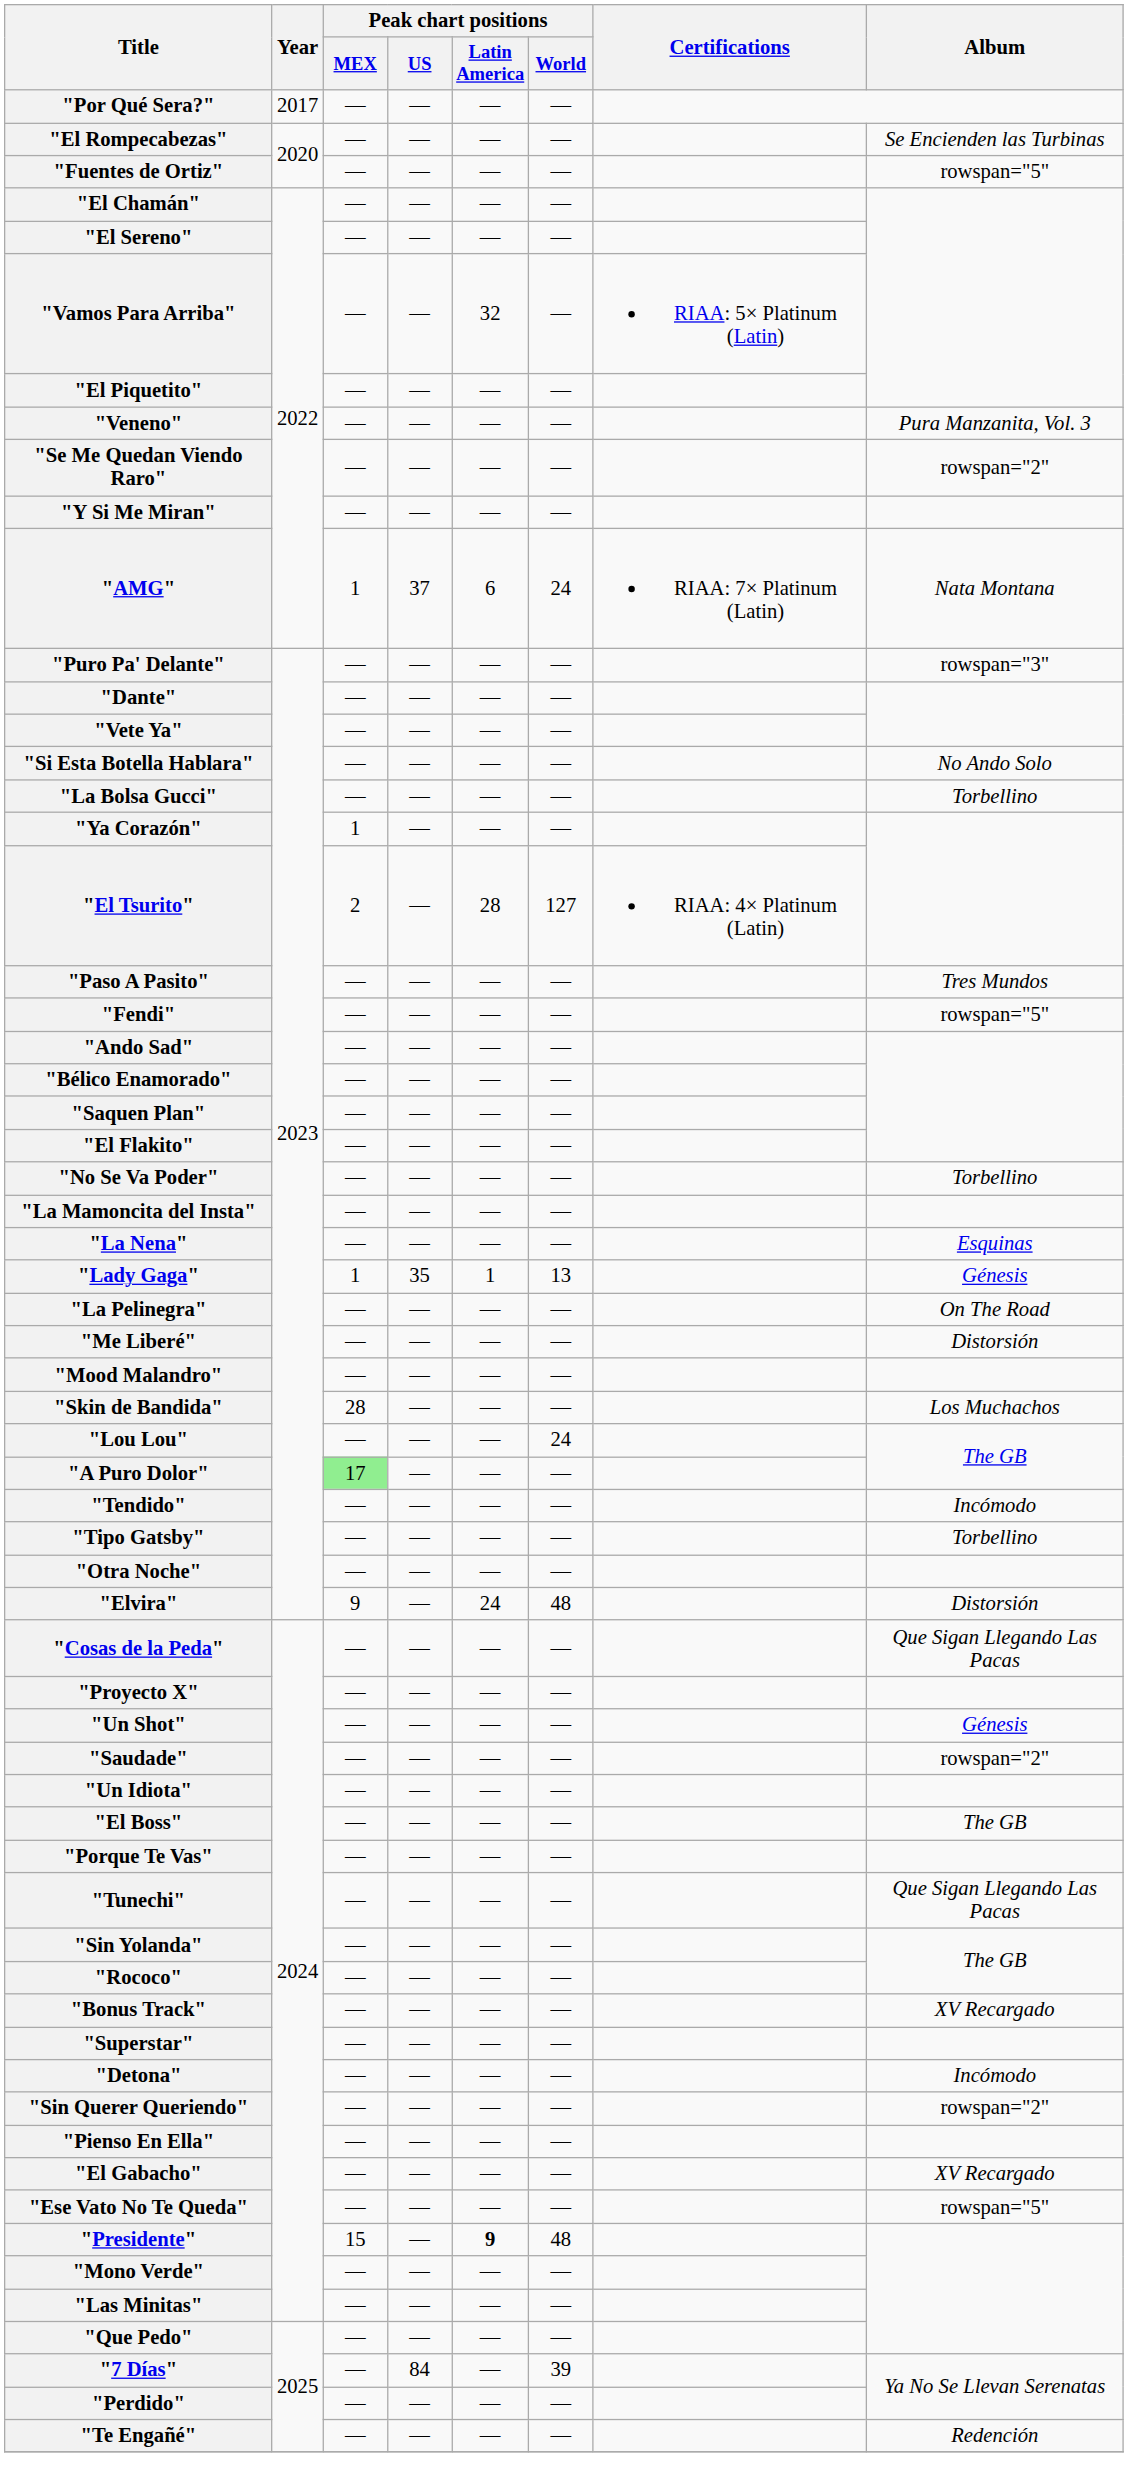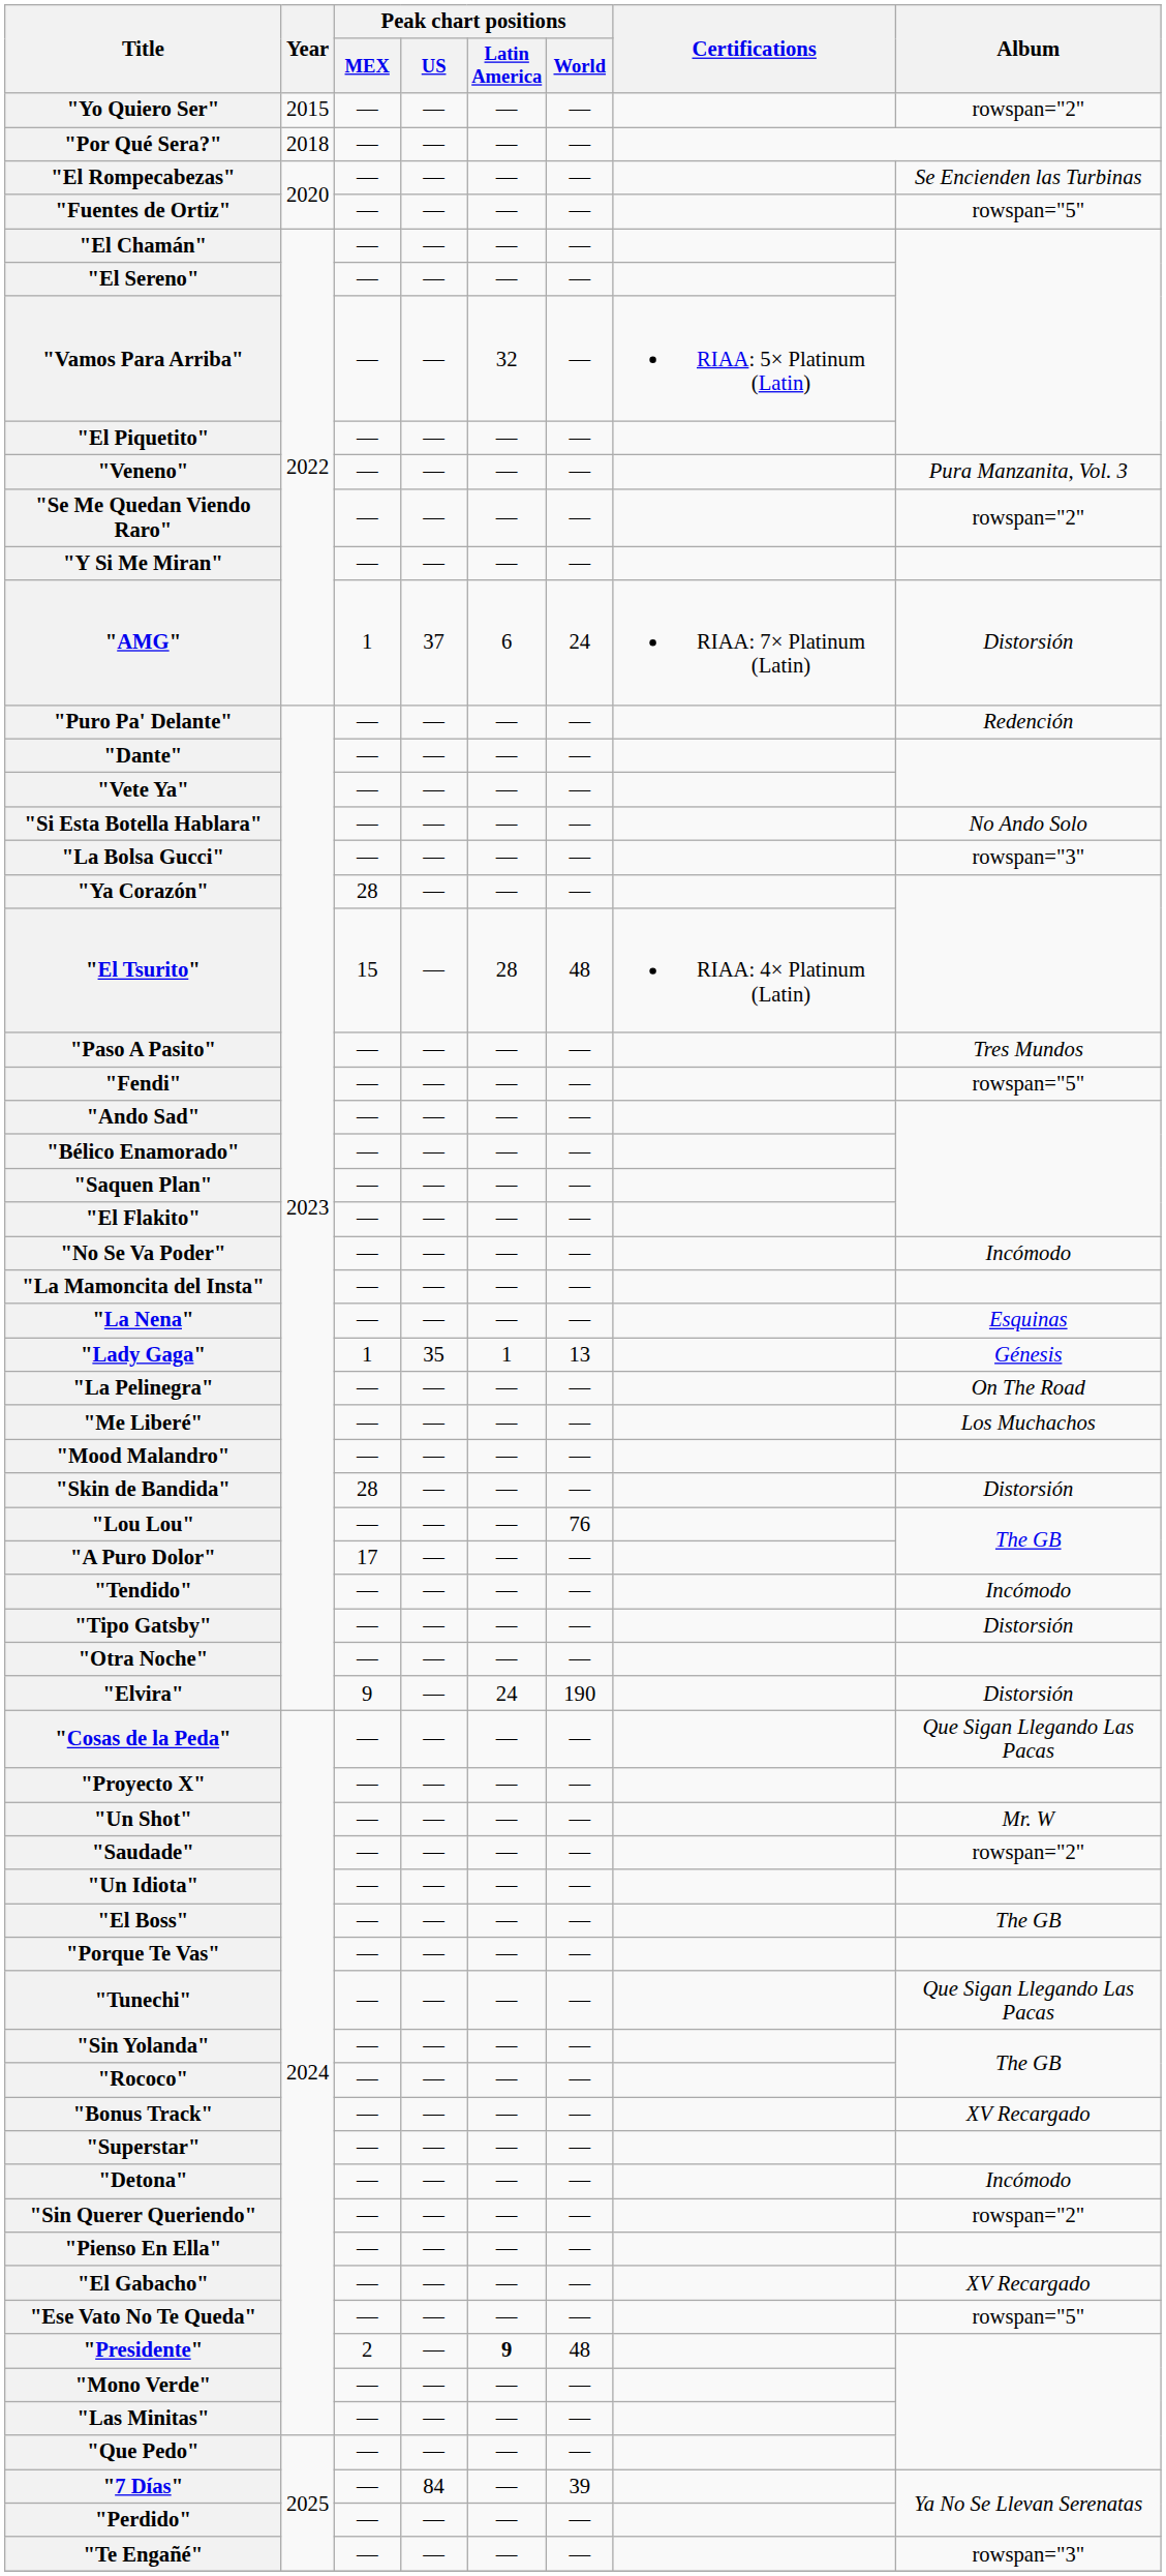+ row: "Yo Quiero Ser" | 2015 | — | — | — | — | rowspan="2"
"Por Qué Sera?" | Year: 2017 -> 2018
"AMG" | Album: Nata Montana -> Distorsión
"Puro Pa' Delante" | Album: rowspan="3" -> Redención
"La Bolsa Gucci" | Album: Torbellino -> rowspan="3"
"Ya Corazón" | Peak chart positions / MEX: 1 -> 28
"El Tsurito" | Peak chart positions / MEX: 2 -> 15
"El Tsurito" | Peak chart positions / World: 127 -> 48
"No Se Va Poder" | Album: Torbellino -> Incómodo
"Me Liberé" | Album: Distorsión -> Los Muchachos
"Skin de Bandida" | Album: Los Muchachos -> Distorsión
"Lou Lou" | Peak chart positions / World: 24 -> 76
"A Puro Dolor" | Peak chart positions / MEX: lightgreen background -> no background
"Tipo Gatsby" | Album: Torbellino -> Distorsión
"Elvira" | Peak chart positions / World: 48 -> 190
"Un Shot" | Album: Génesis -> Mr. W
"Presidente" | Peak chart positions / MEX: 15 -> 2
"Te Engañé" | Album: Redención -> rowspan="3"
